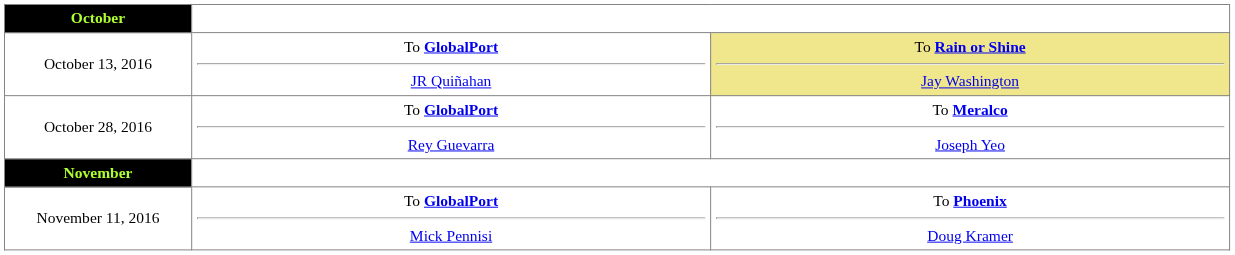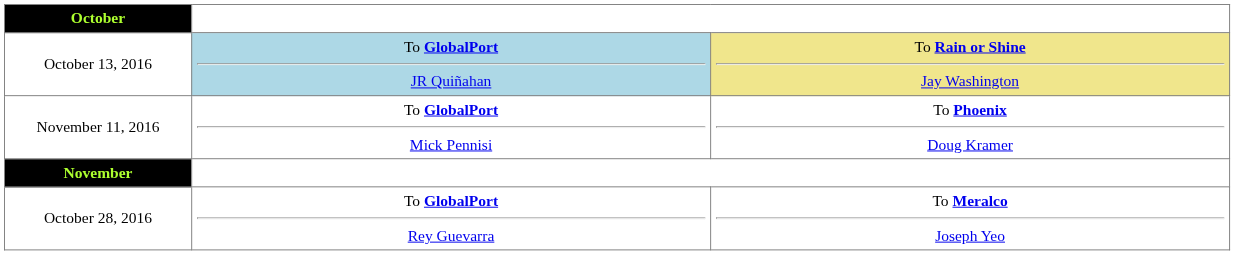October 13, 2016 | column 2: no background -> lightblue background
rows swapped: October 28, 2016 <-> November 11, 2016
